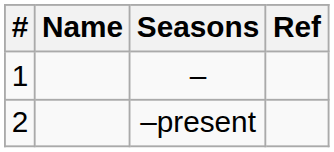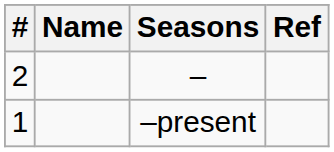– | #: 1 -> 2
–present | #: 2 -> 1
